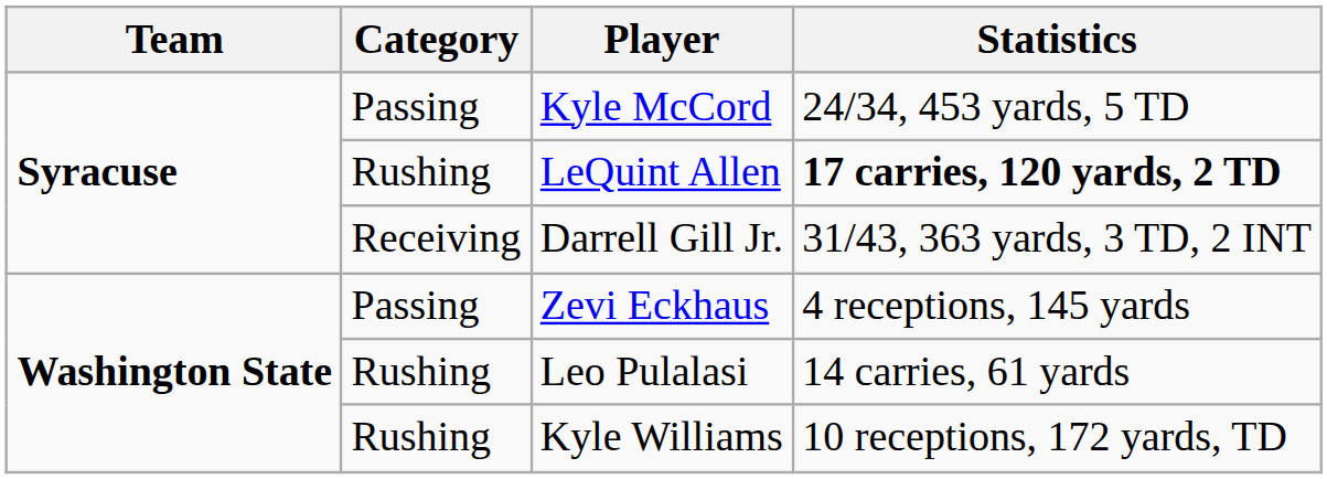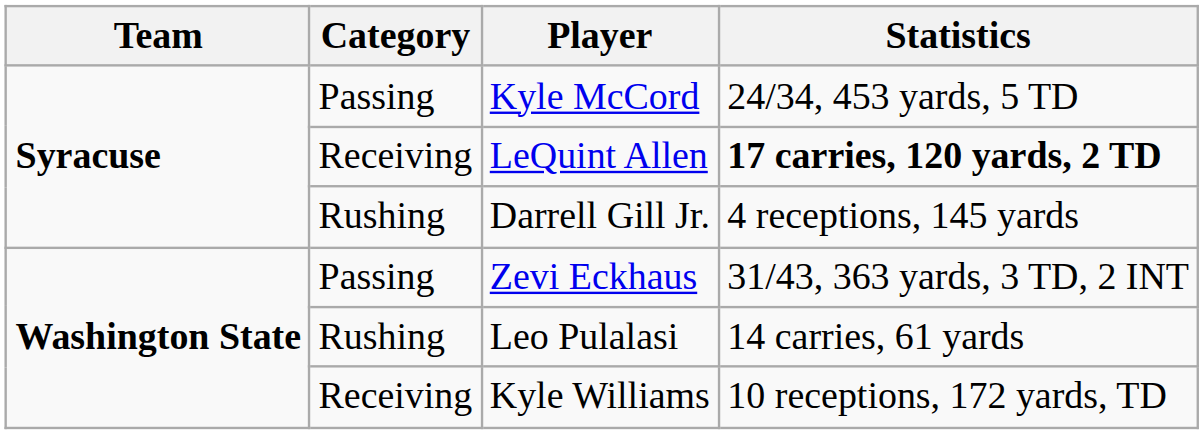LeQuint Allen | Category: Rushing -> Receiving
Darrell Gill Jr. | Category: Receiving -> Rushing
Darrell Gill Jr. | Statistics: 31/43, 363 yards, 3 TD, 2 INT -> 4 receptions, 145 yards
Zevi Eckhaus | Statistics: 4 receptions, 145 yards -> 31/43, 363 yards, 3 TD, 2 INT
Kyle Williams | Category: Rushing -> Receiving
